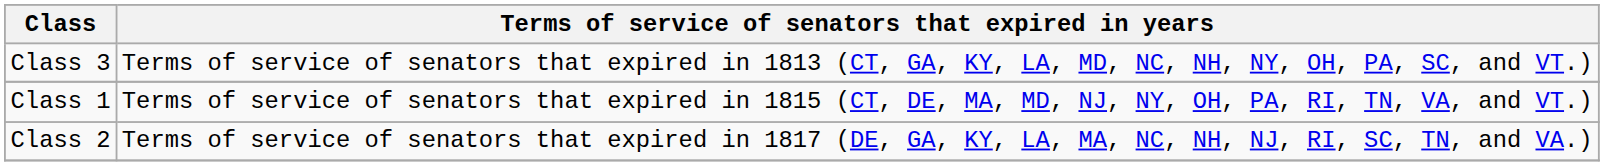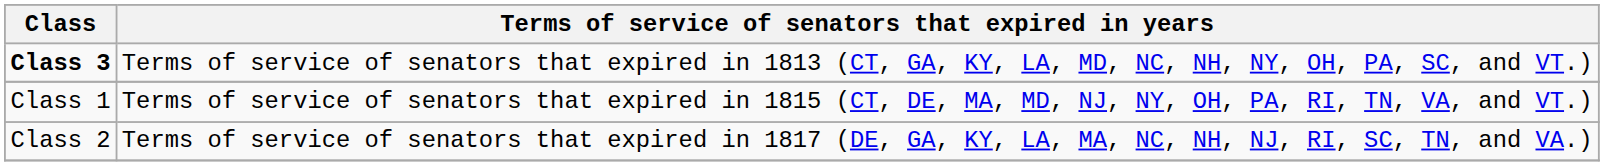Class 3 | Class: normal -> bold
